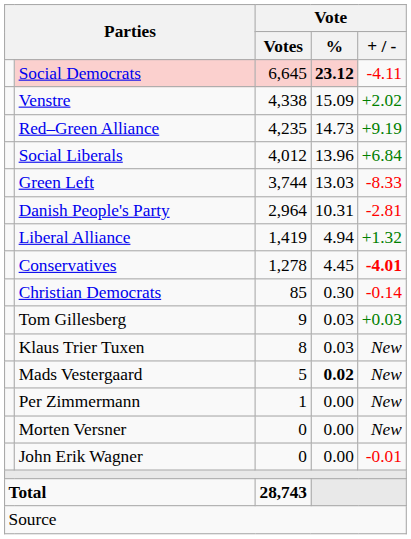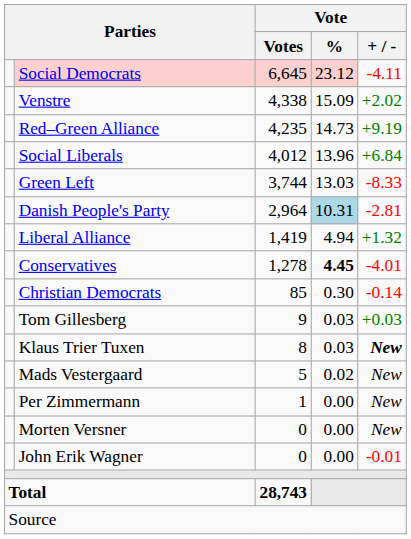Social Democrats | Vote / %: bold -> normal
Danish People's Party | Vote / %: no background -> lightblue background
Conservatives | Vote / %: normal -> bold
Conservatives | Vote / + / -: bold -> normal
Klaus Trier Tuxen | Vote / + / -: normal -> bold
Mads Vestergaard | Vote / %: bold -> normal
